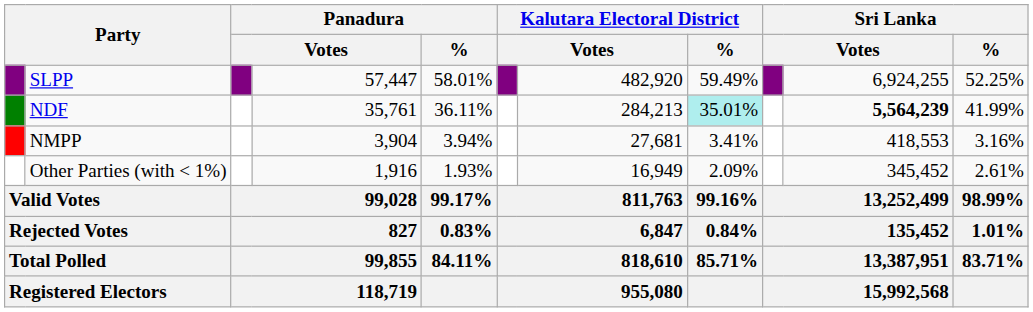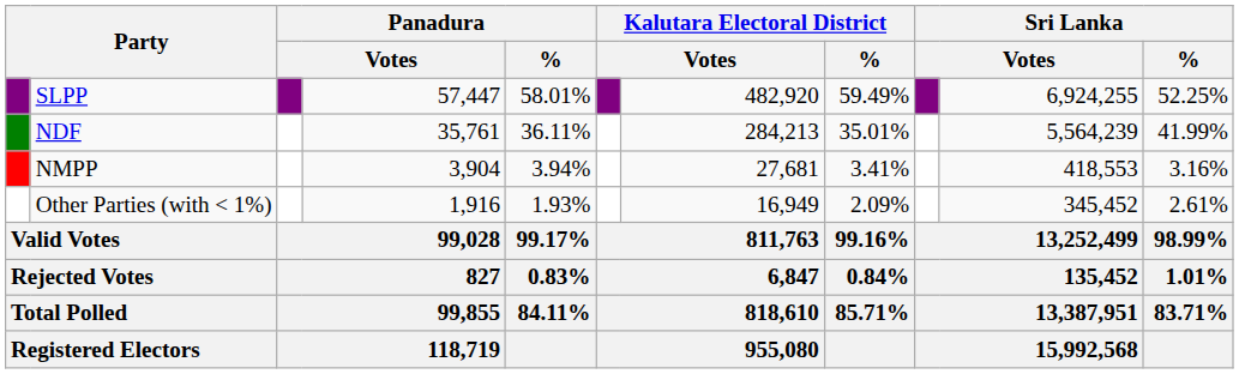NDF | Kalutara Electoral District / %: paleturquoise background -> no background
NDF | column 10: bold -> normal
